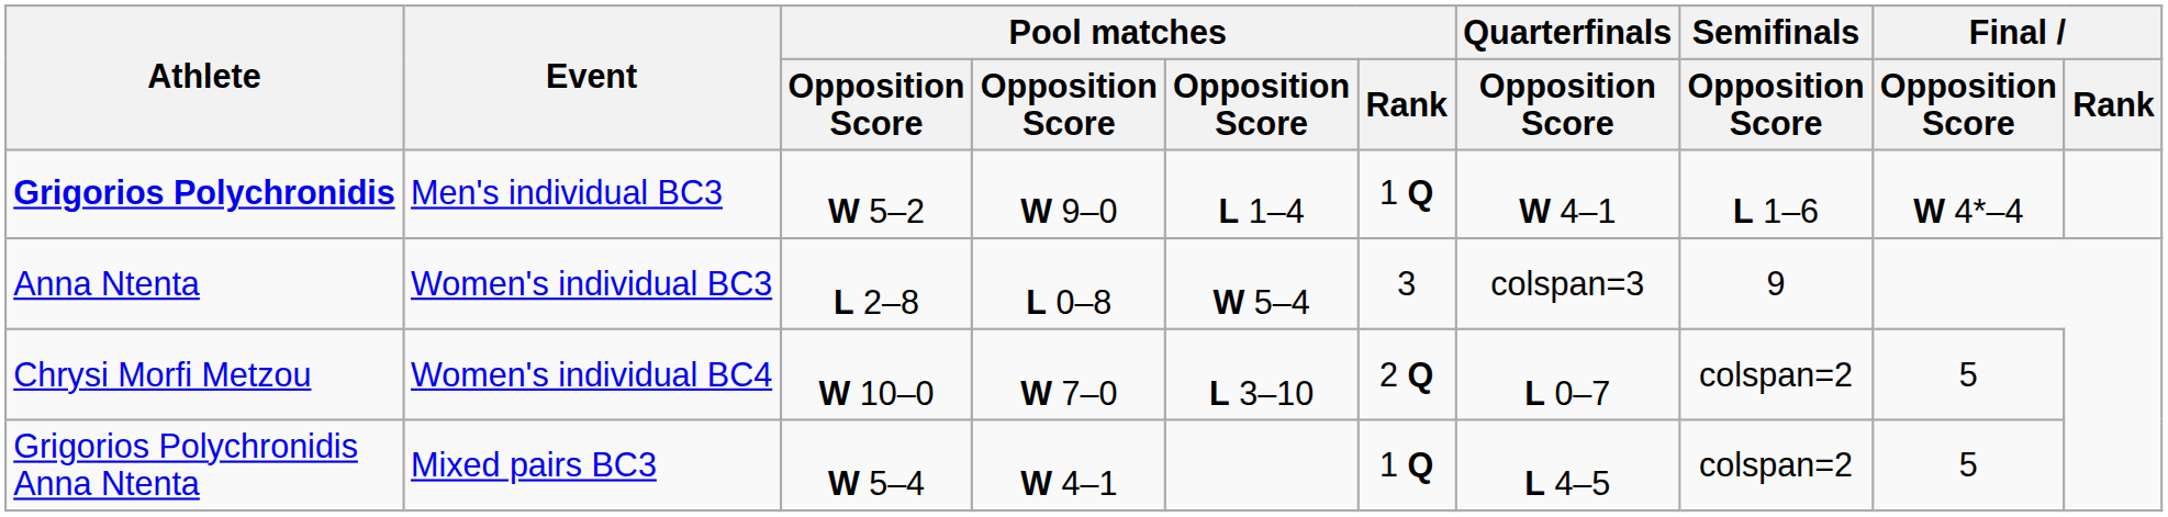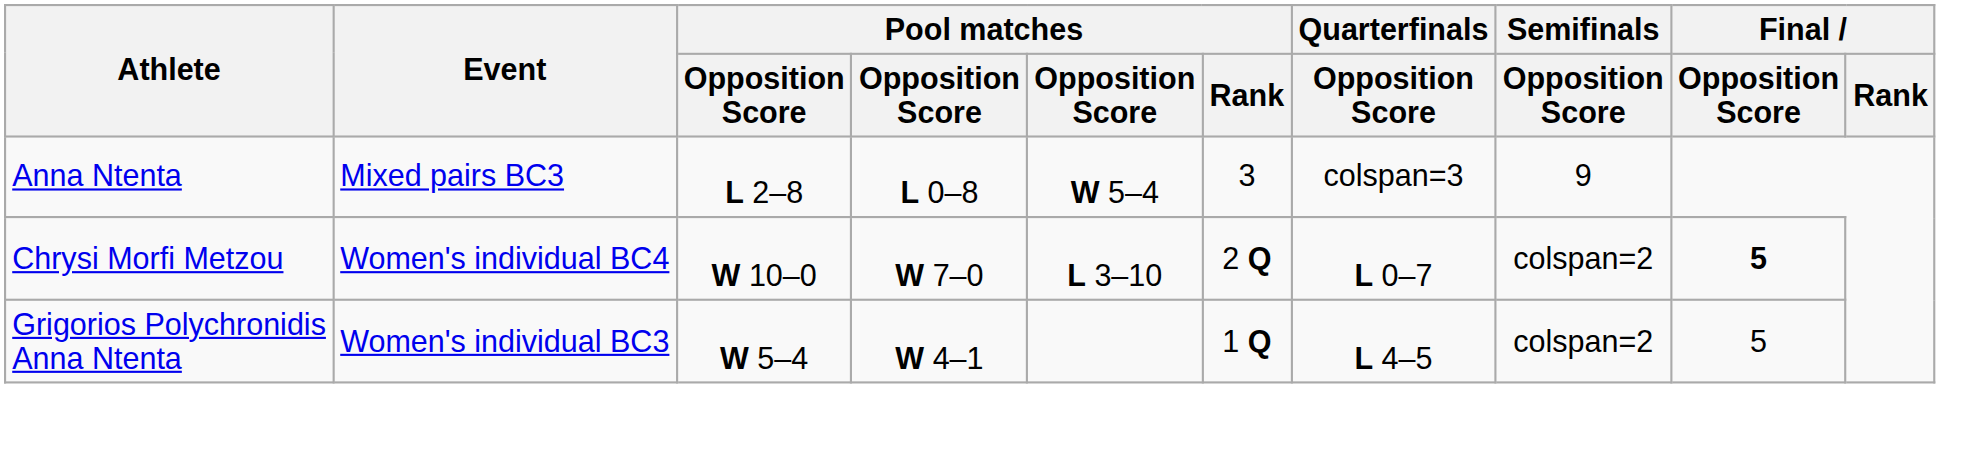- row: Grigorios Polychronidis | Men's individual BC3 | W 5–2 | W 9–0 | L 1–4 | 1 Q | W 4–1 | L 1–6 | W 4*–4
Anna Ntenta | Event: Women's individual BC3 -> Mixed pairs BC3
Chrysi Morfi Metzou | Final / Opposition Score: normal -> bold
Grigorios Polychronidis Anna Ntenta | Event: Mixed pairs BC3 -> Women's individual BC3
